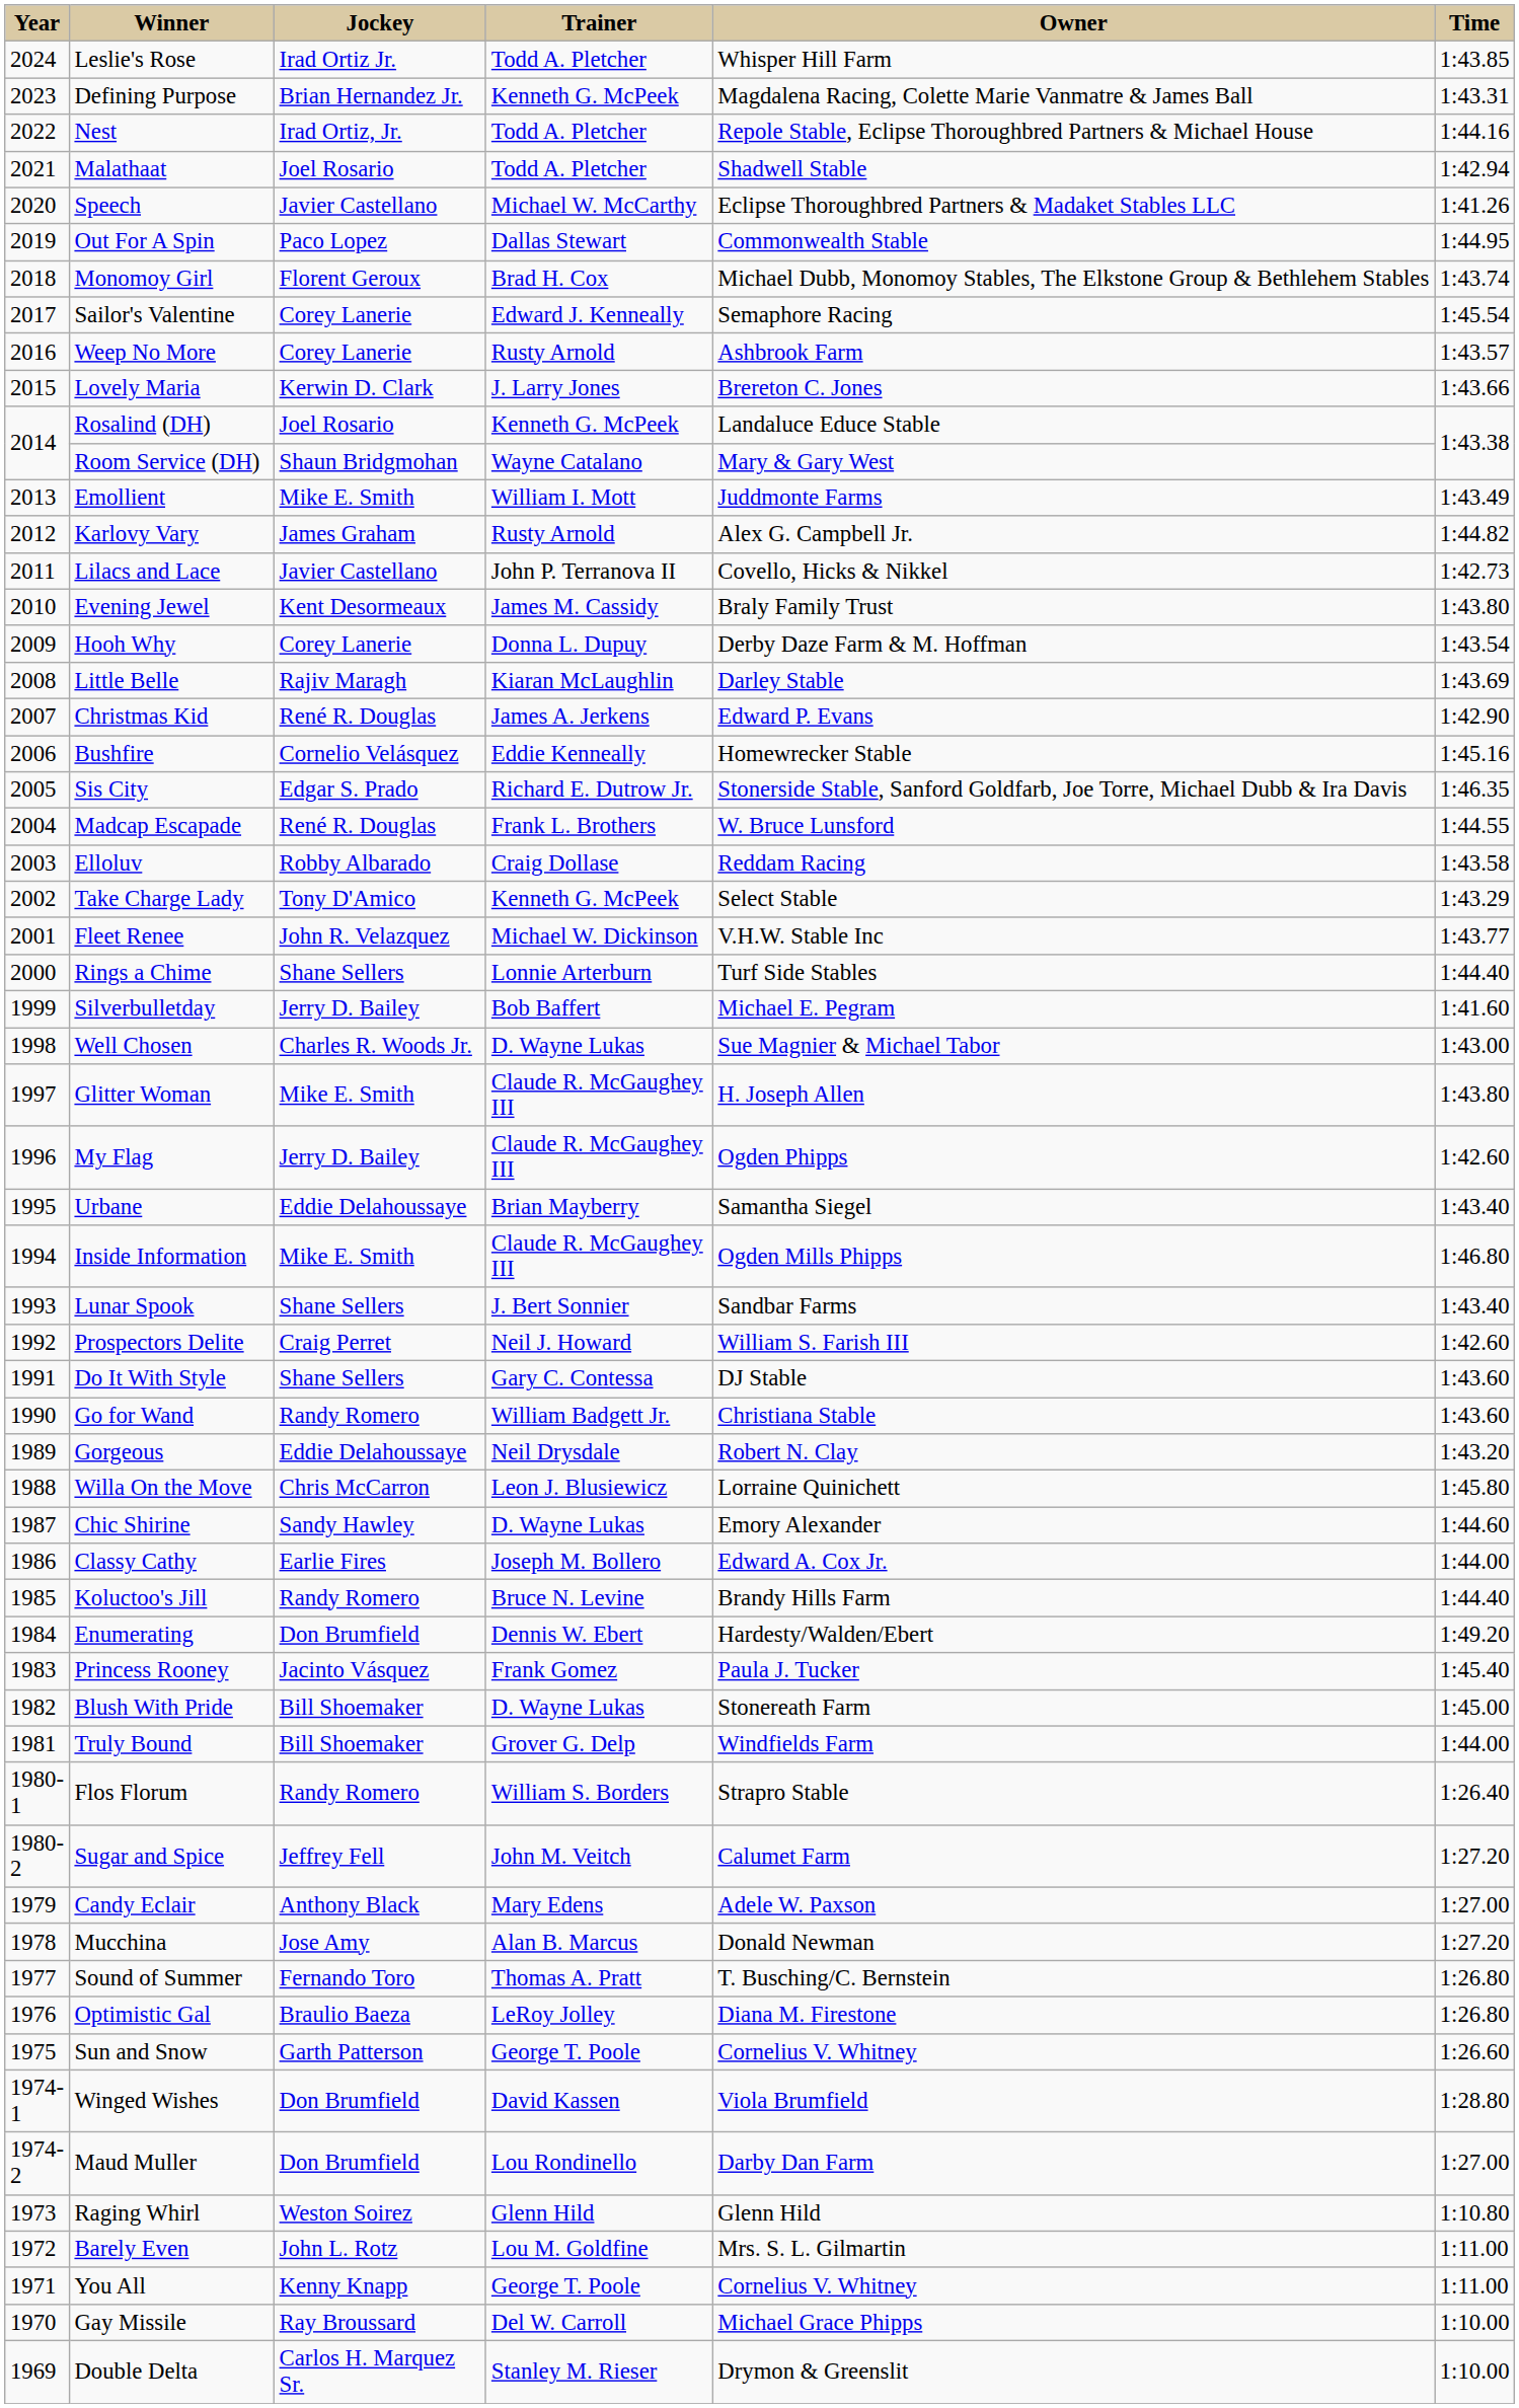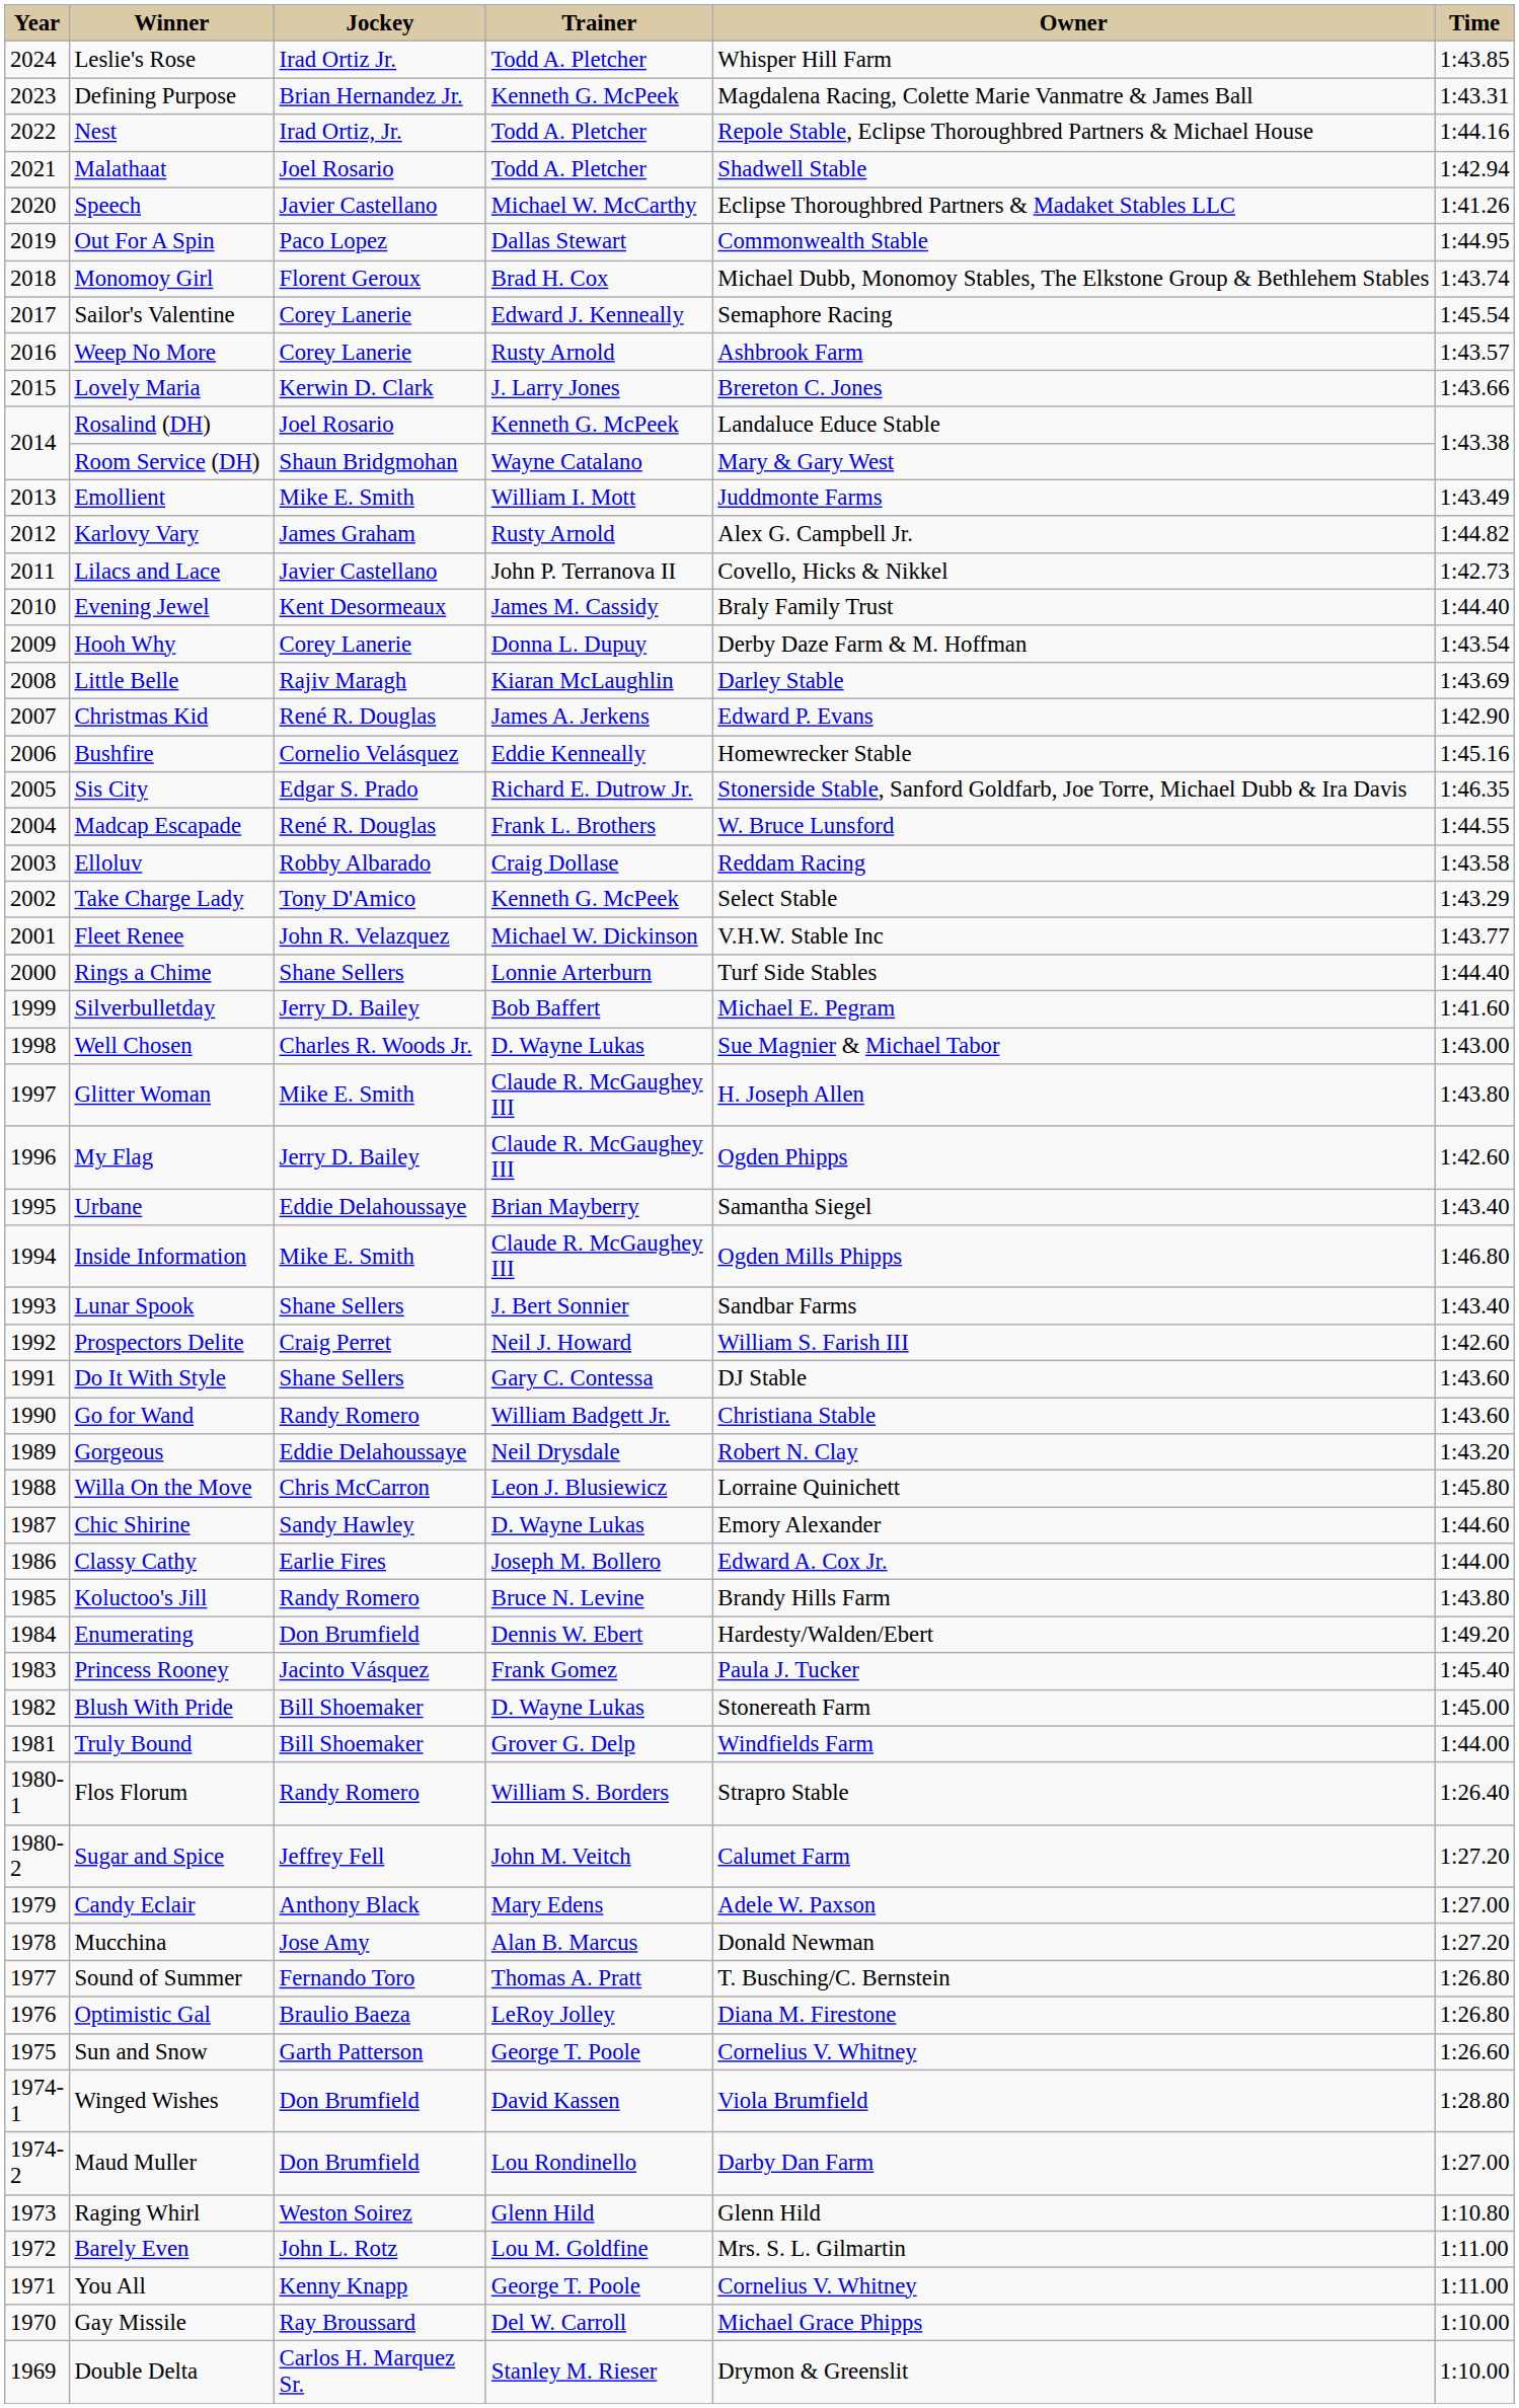Evening Jewel | Time: 1:43.80 -> 1:44.40
Koluctoo's Jill | Time: 1:44.40 -> 1:43.80
